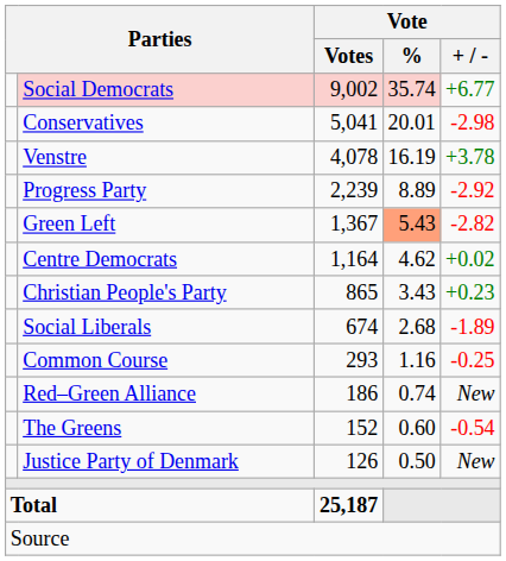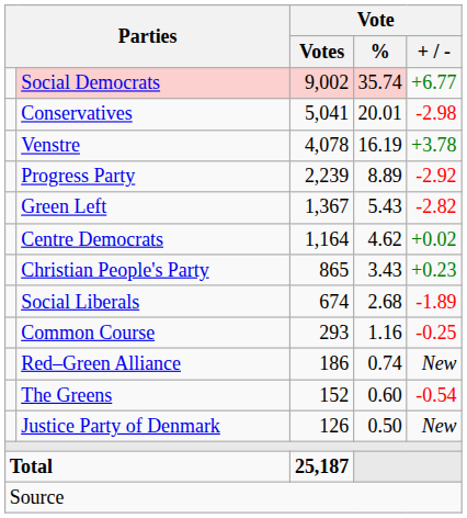Green Left | Vote / %: lightsalmon background -> no background
